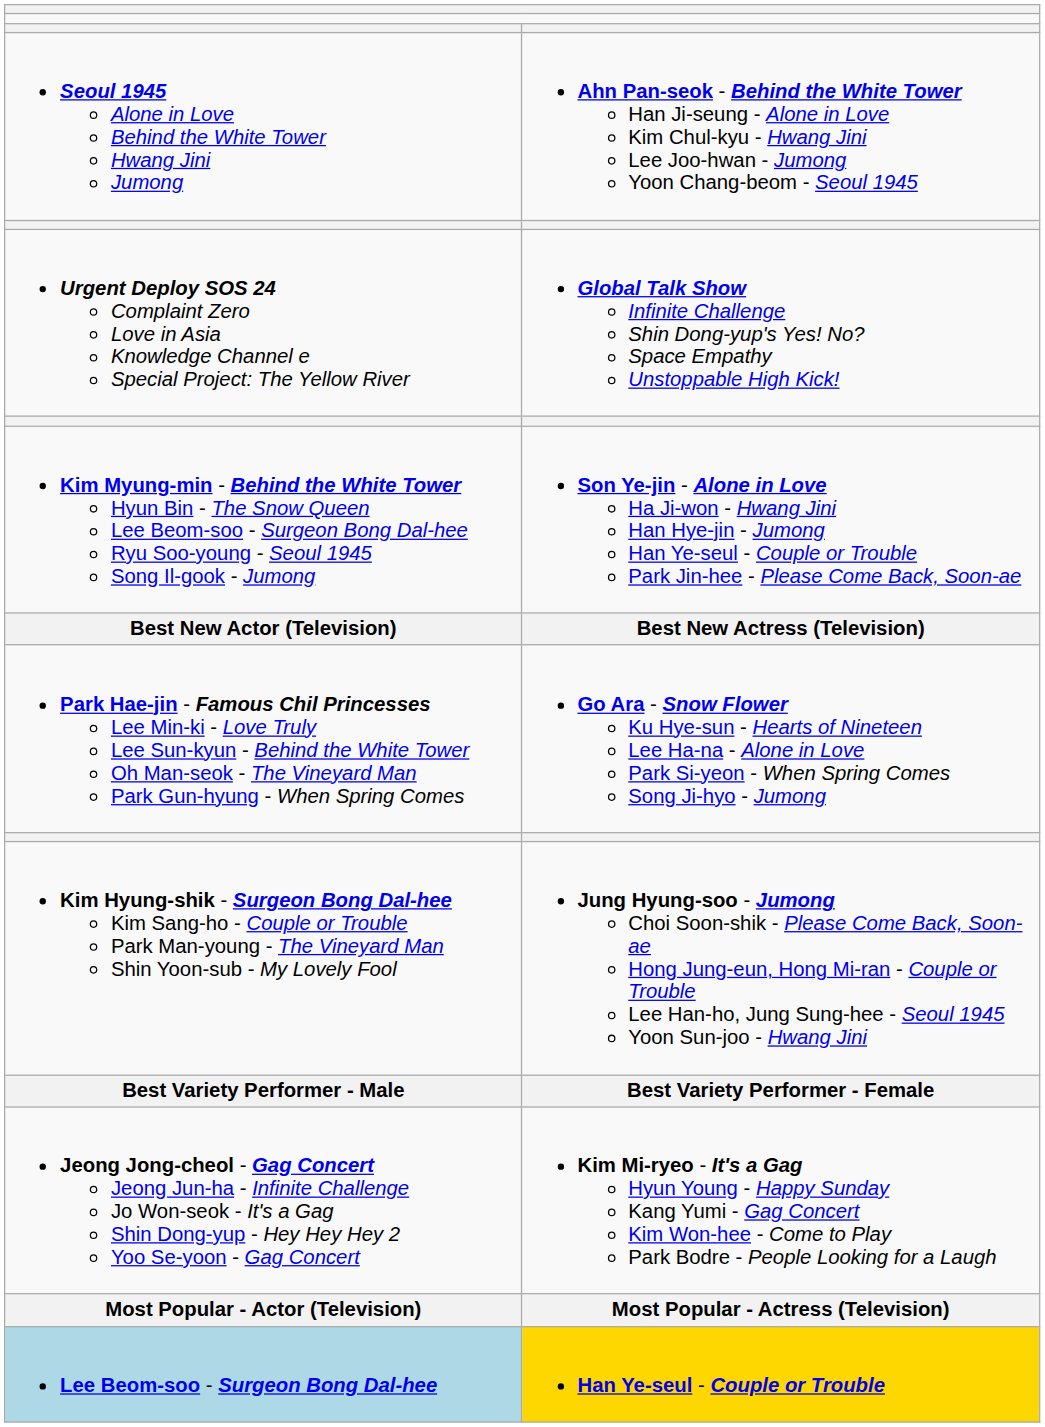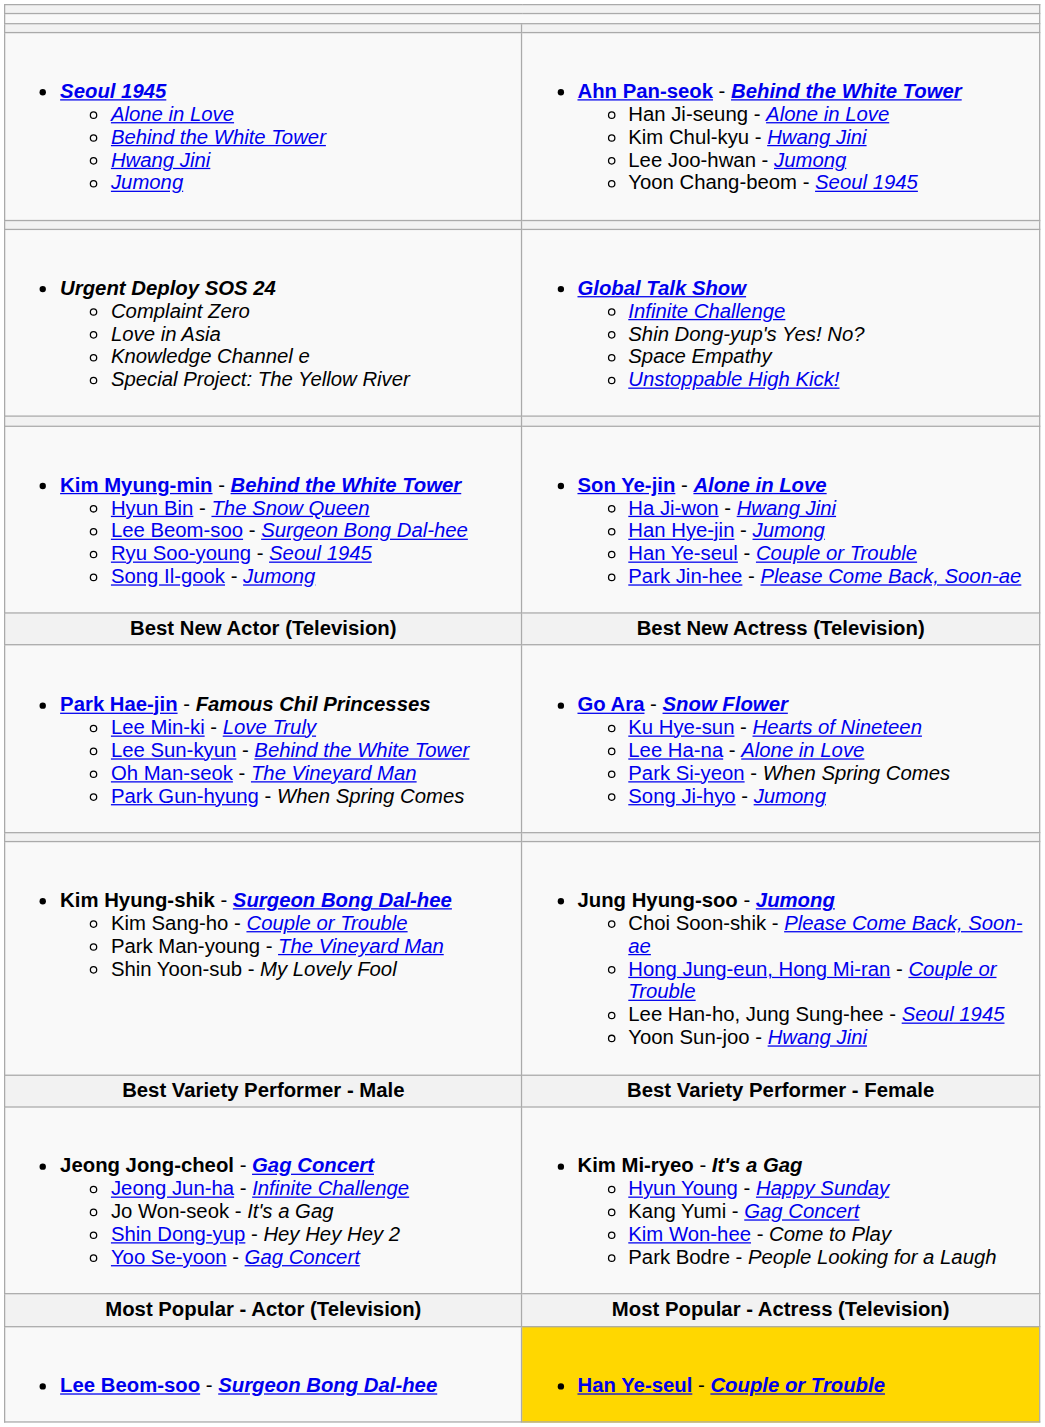row 16 | column 1: lightblue background -> no background
